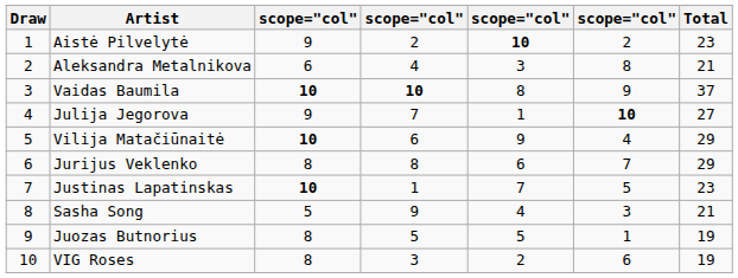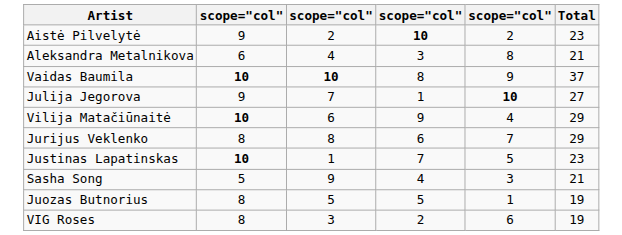- column: Draw | 1 | 2 | 3 | 4 | 5 | 6 | 7 | 8 | 9 | 10
